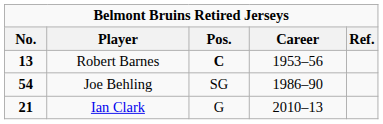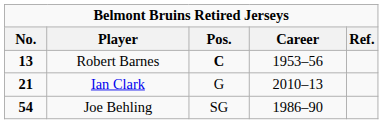rows swapped: Joe Behling <-> Ian Clark
